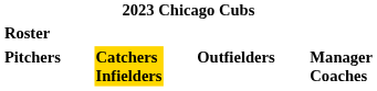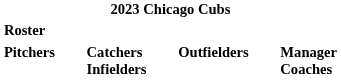Pitchers | column 2: gold background -> no background
